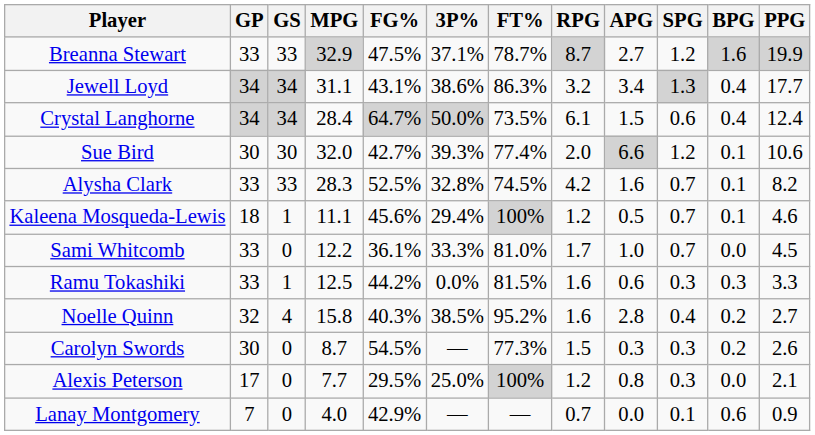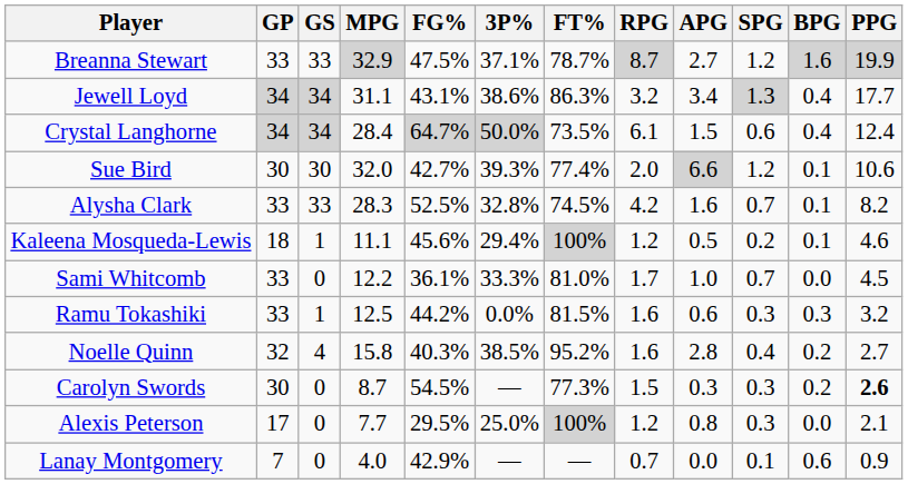Kaleena Mosqueda-Lewis | SPG: 0.7 -> 0.2
Ramu Tokashiki | PPG: 3.3 -> 3.2
Carolyn Swords | PPG: normal -> bold
